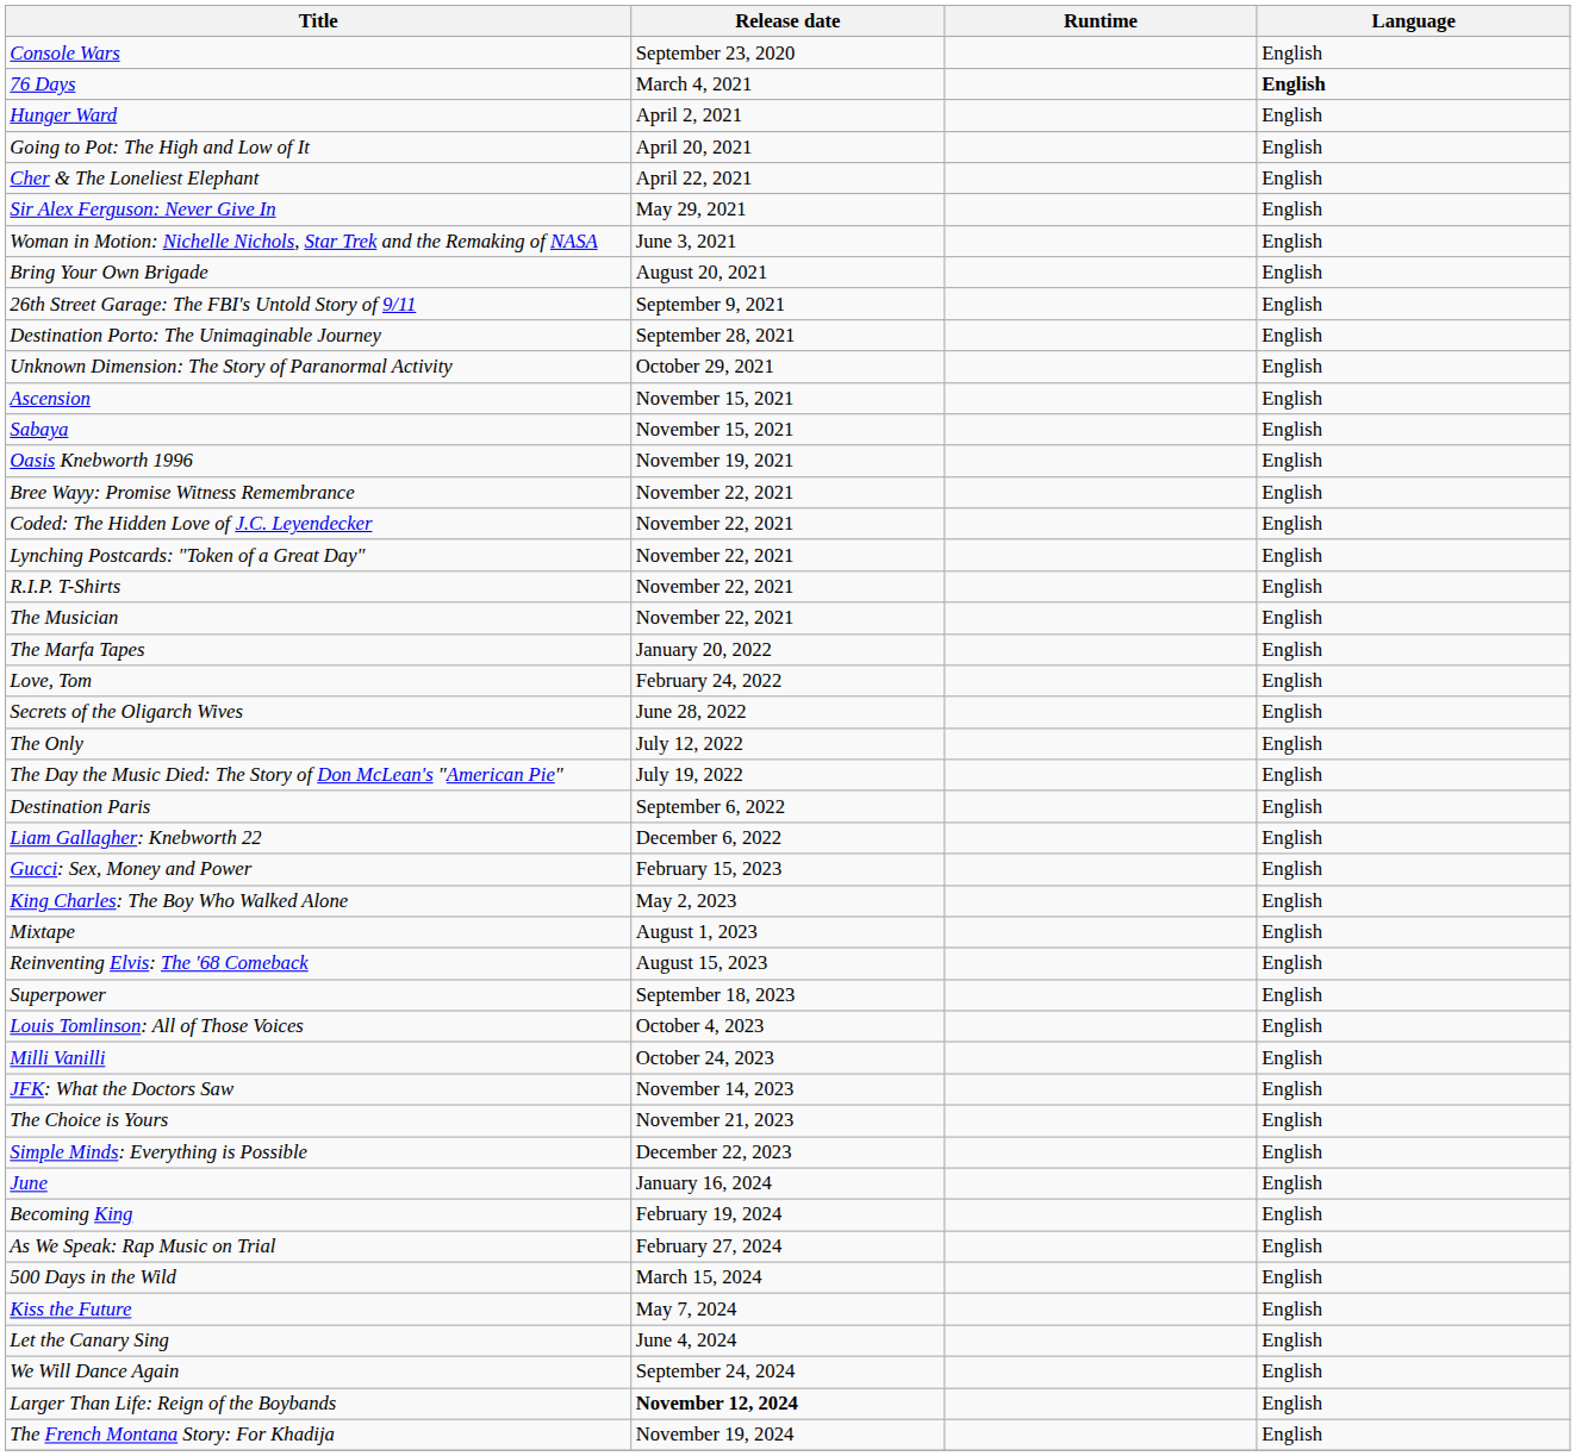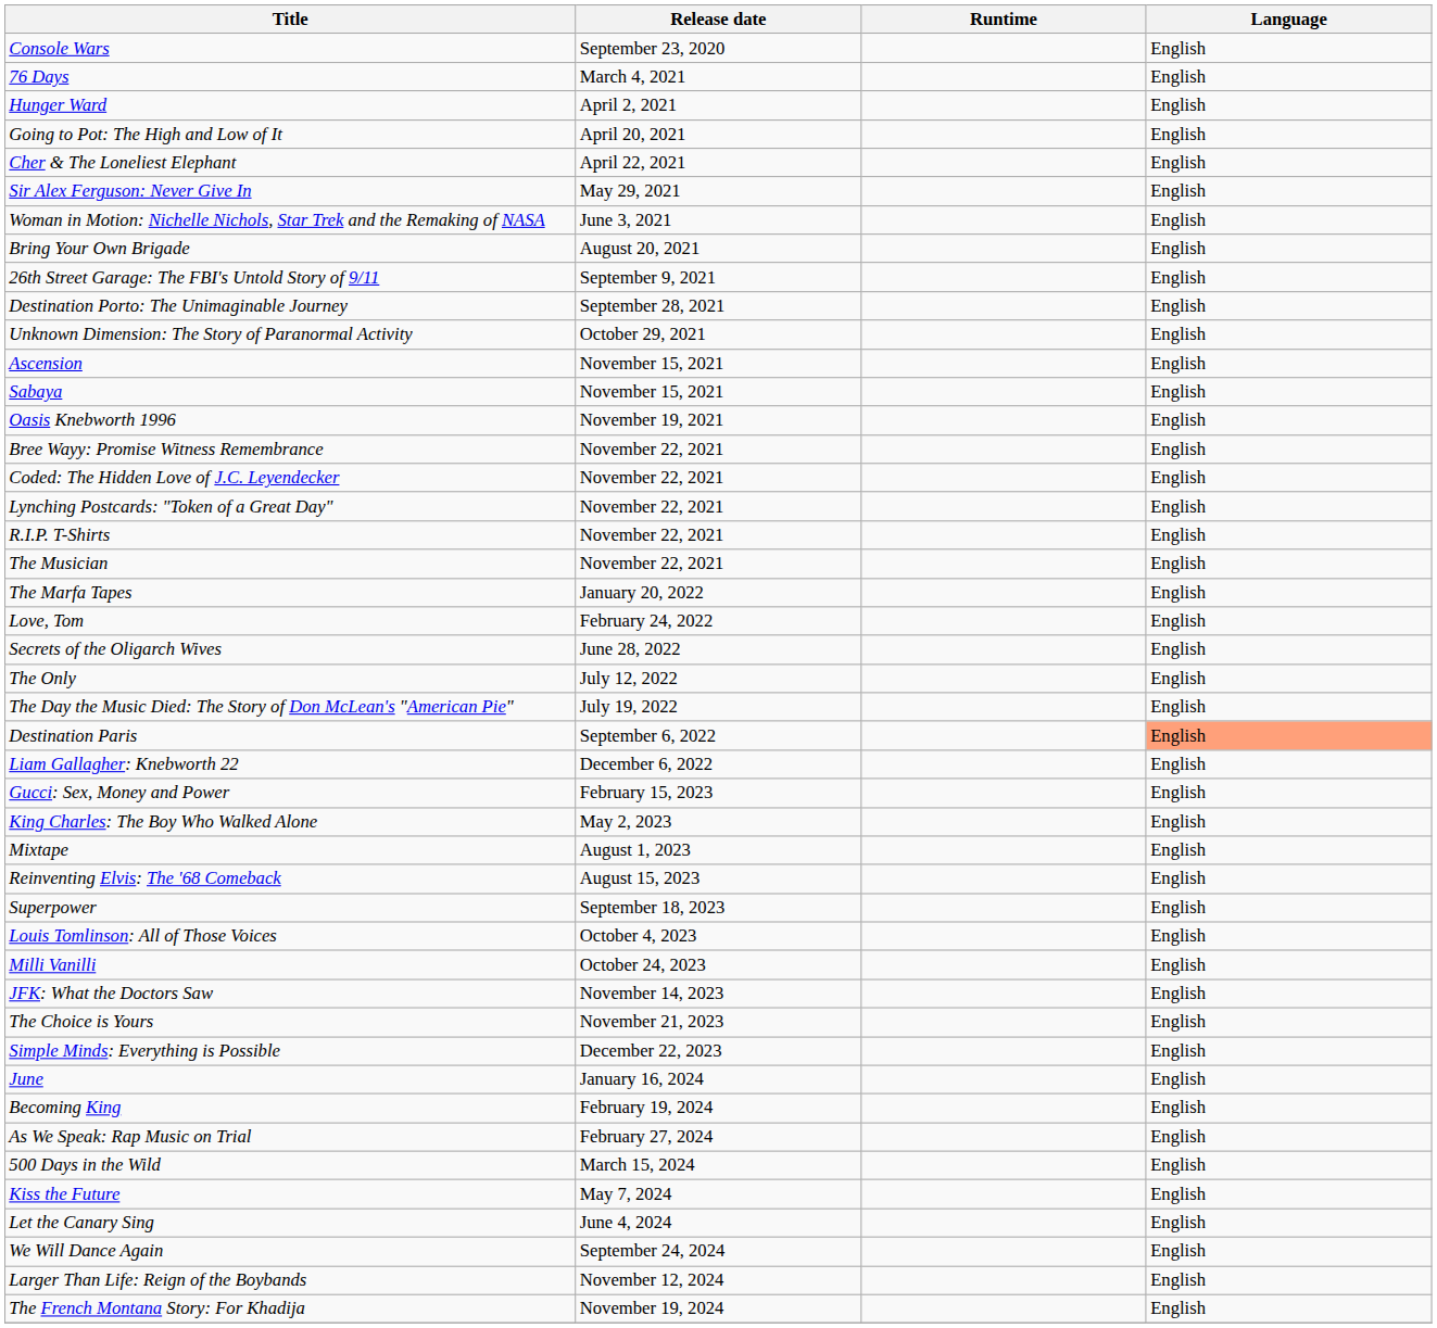76 Days | Language: bold -> normal
Destination Paris | Language: no background -> lightsalmon background
Larger Than Life: Reign of the Boybands | Release date: bold -> normal
